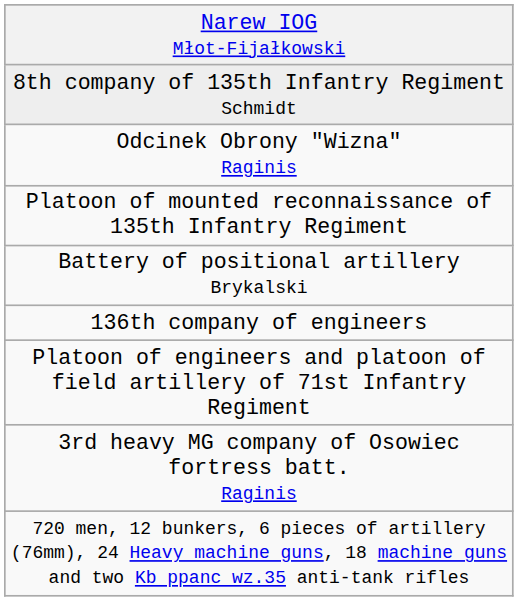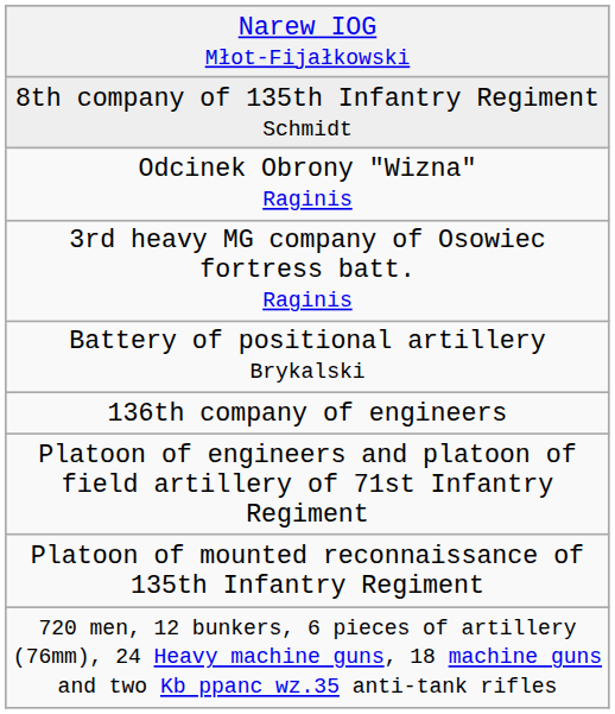row 4 | column 1: Platoon of mounted reconnaissance of 135th Infantry Regiment -> 3rd heavy MG company of Osowiec fortress batt. Raginis
row 8 | column 1: 3rd heavy MG company of Osowiec fortress batt. Raginis -> Platoon of mounted reconnaissance of 135th Infantry Regiment
